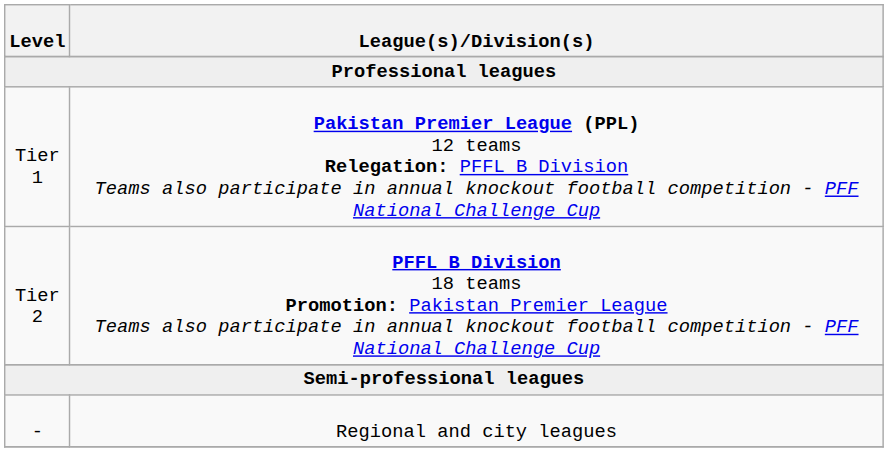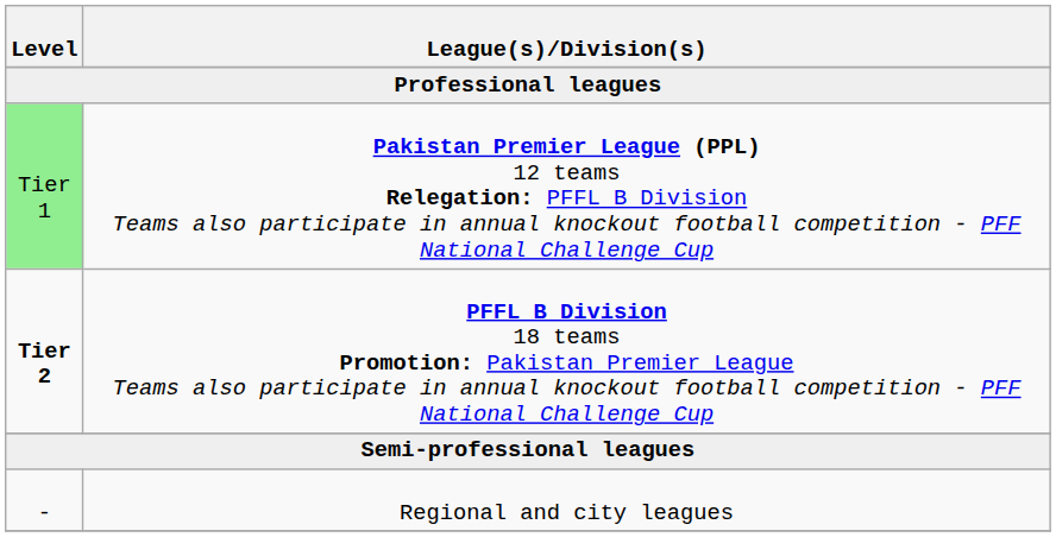Tier 1 | Level: no background -> lightgreen background
Tier 2 | Level: normal -> bold
